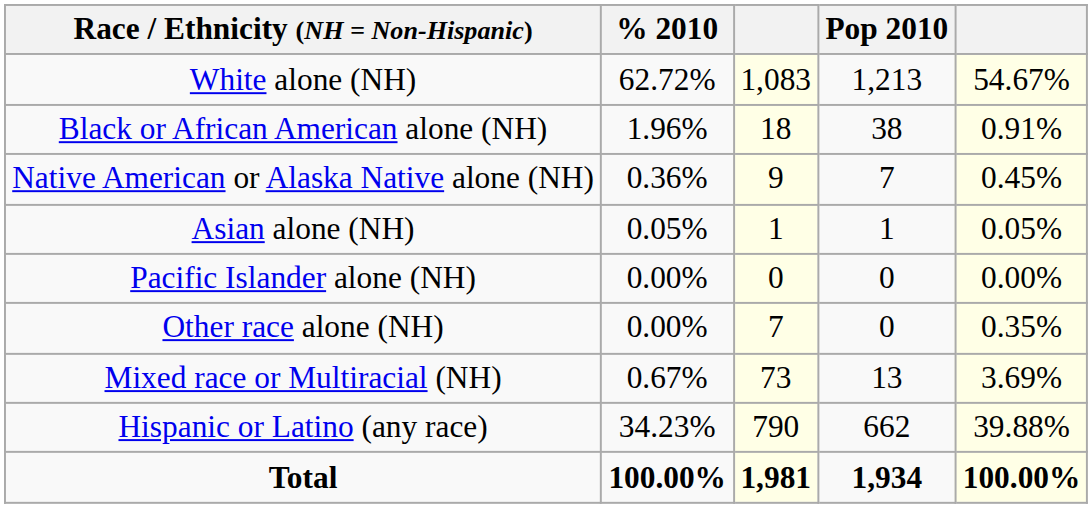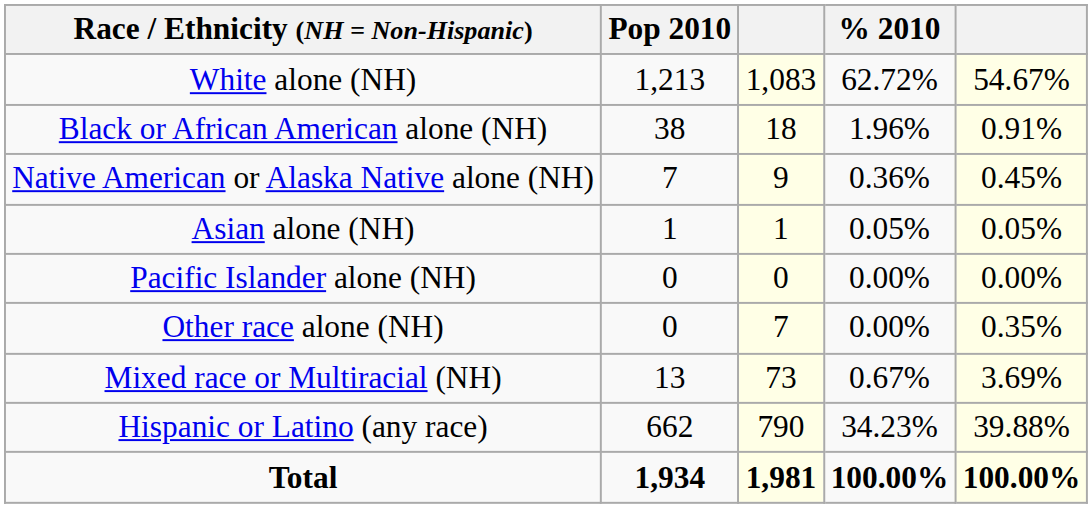columns swapped: Pop 2010 <-> % 2010
